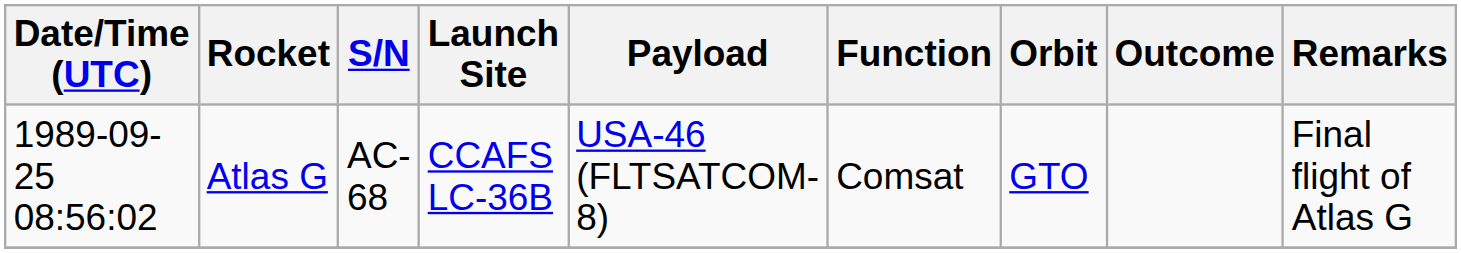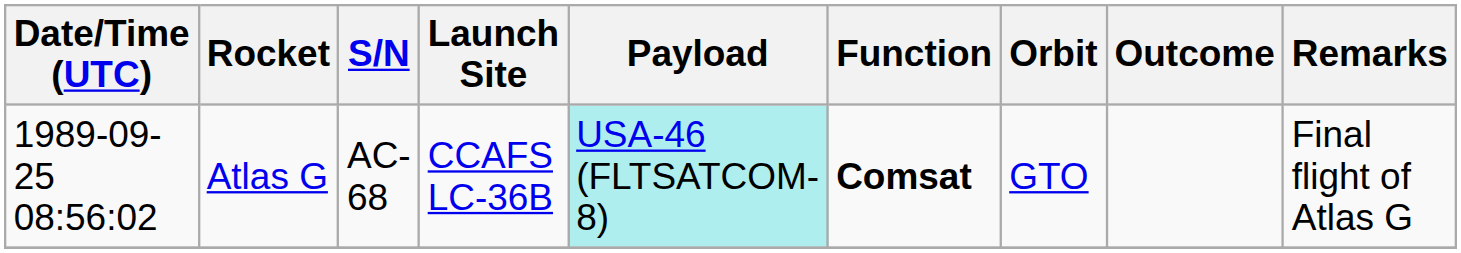Atlas G | Payload: no background -> paleturquoise background
Atlas G | Function: normal -> bold
